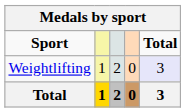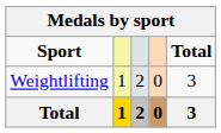Weightlifting | Total: lavender background -> no background
